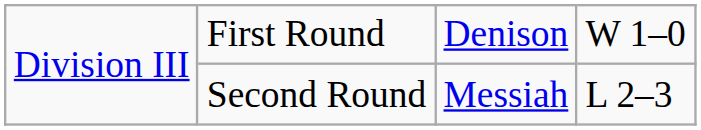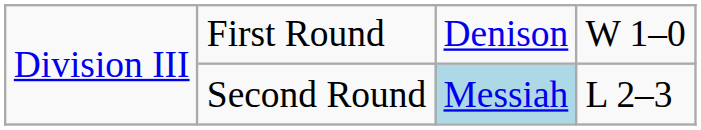Division III / Second Round | column 3: no background -> lightblue background
